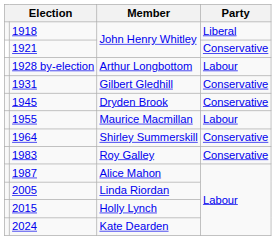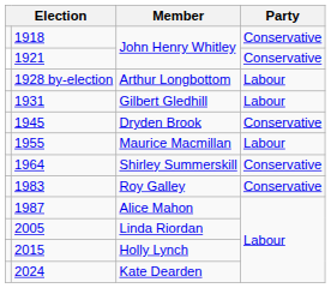1918 / John Henry Whitley | Party: Liberal -> Conservative
Gilbert Gledhill | Party: Conservative -> Labour
